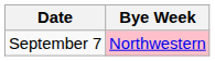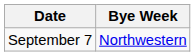September 7 | Bye Week: pink background -> no background
